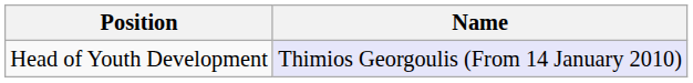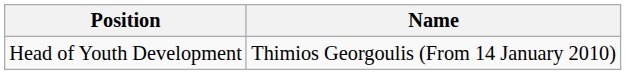Head of Youth Development | Name: lavender background -> no background
